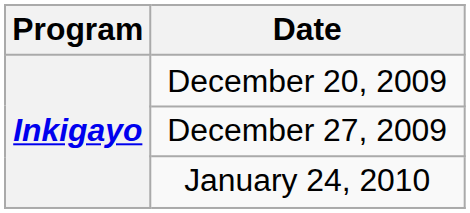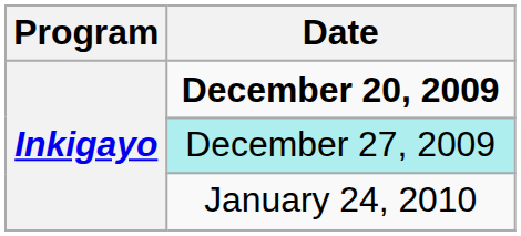December 20, 2009 | Date: normal -> bold
December 27, 2009 | Date: no background -> paleturquoise background
